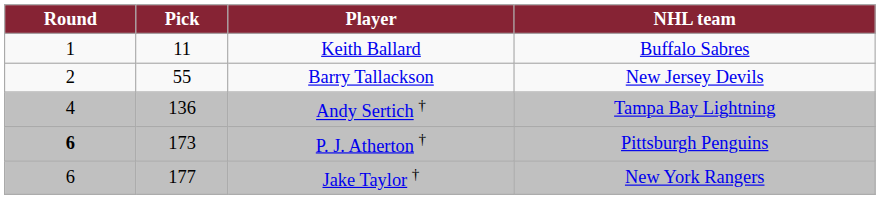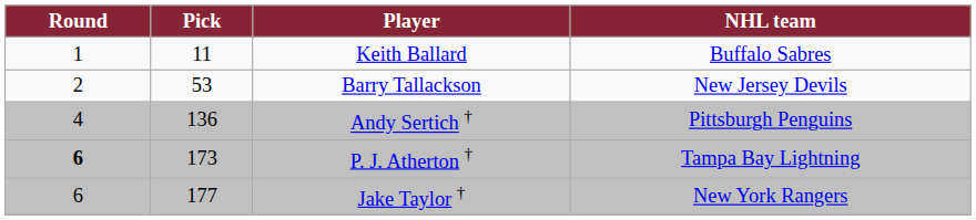Barry Tallackson | Pick: 55 -> 53
Andy Sertich † | NHL team: Tampa Bay Lightning -> Pittsburgh Penguins
P. J. Atherton † | NHL team: Pittsburgh Penguins -> Tampa Bay Lightning
